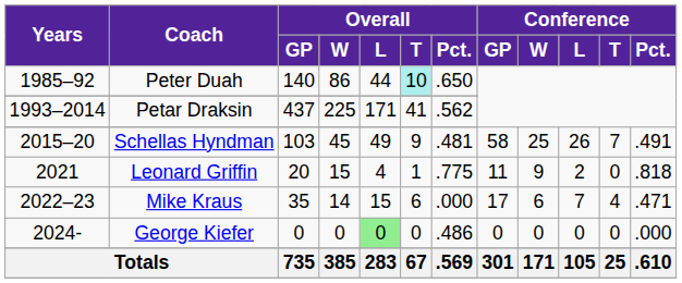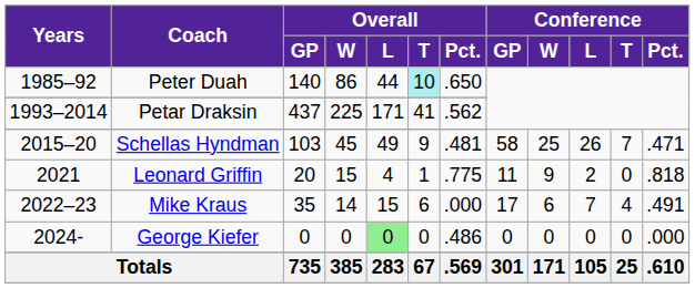Schellas Hyndman | Conference / Pct.: .491 -> .471
Mike Kraus | Conference / Pct.: .471 -> .491
